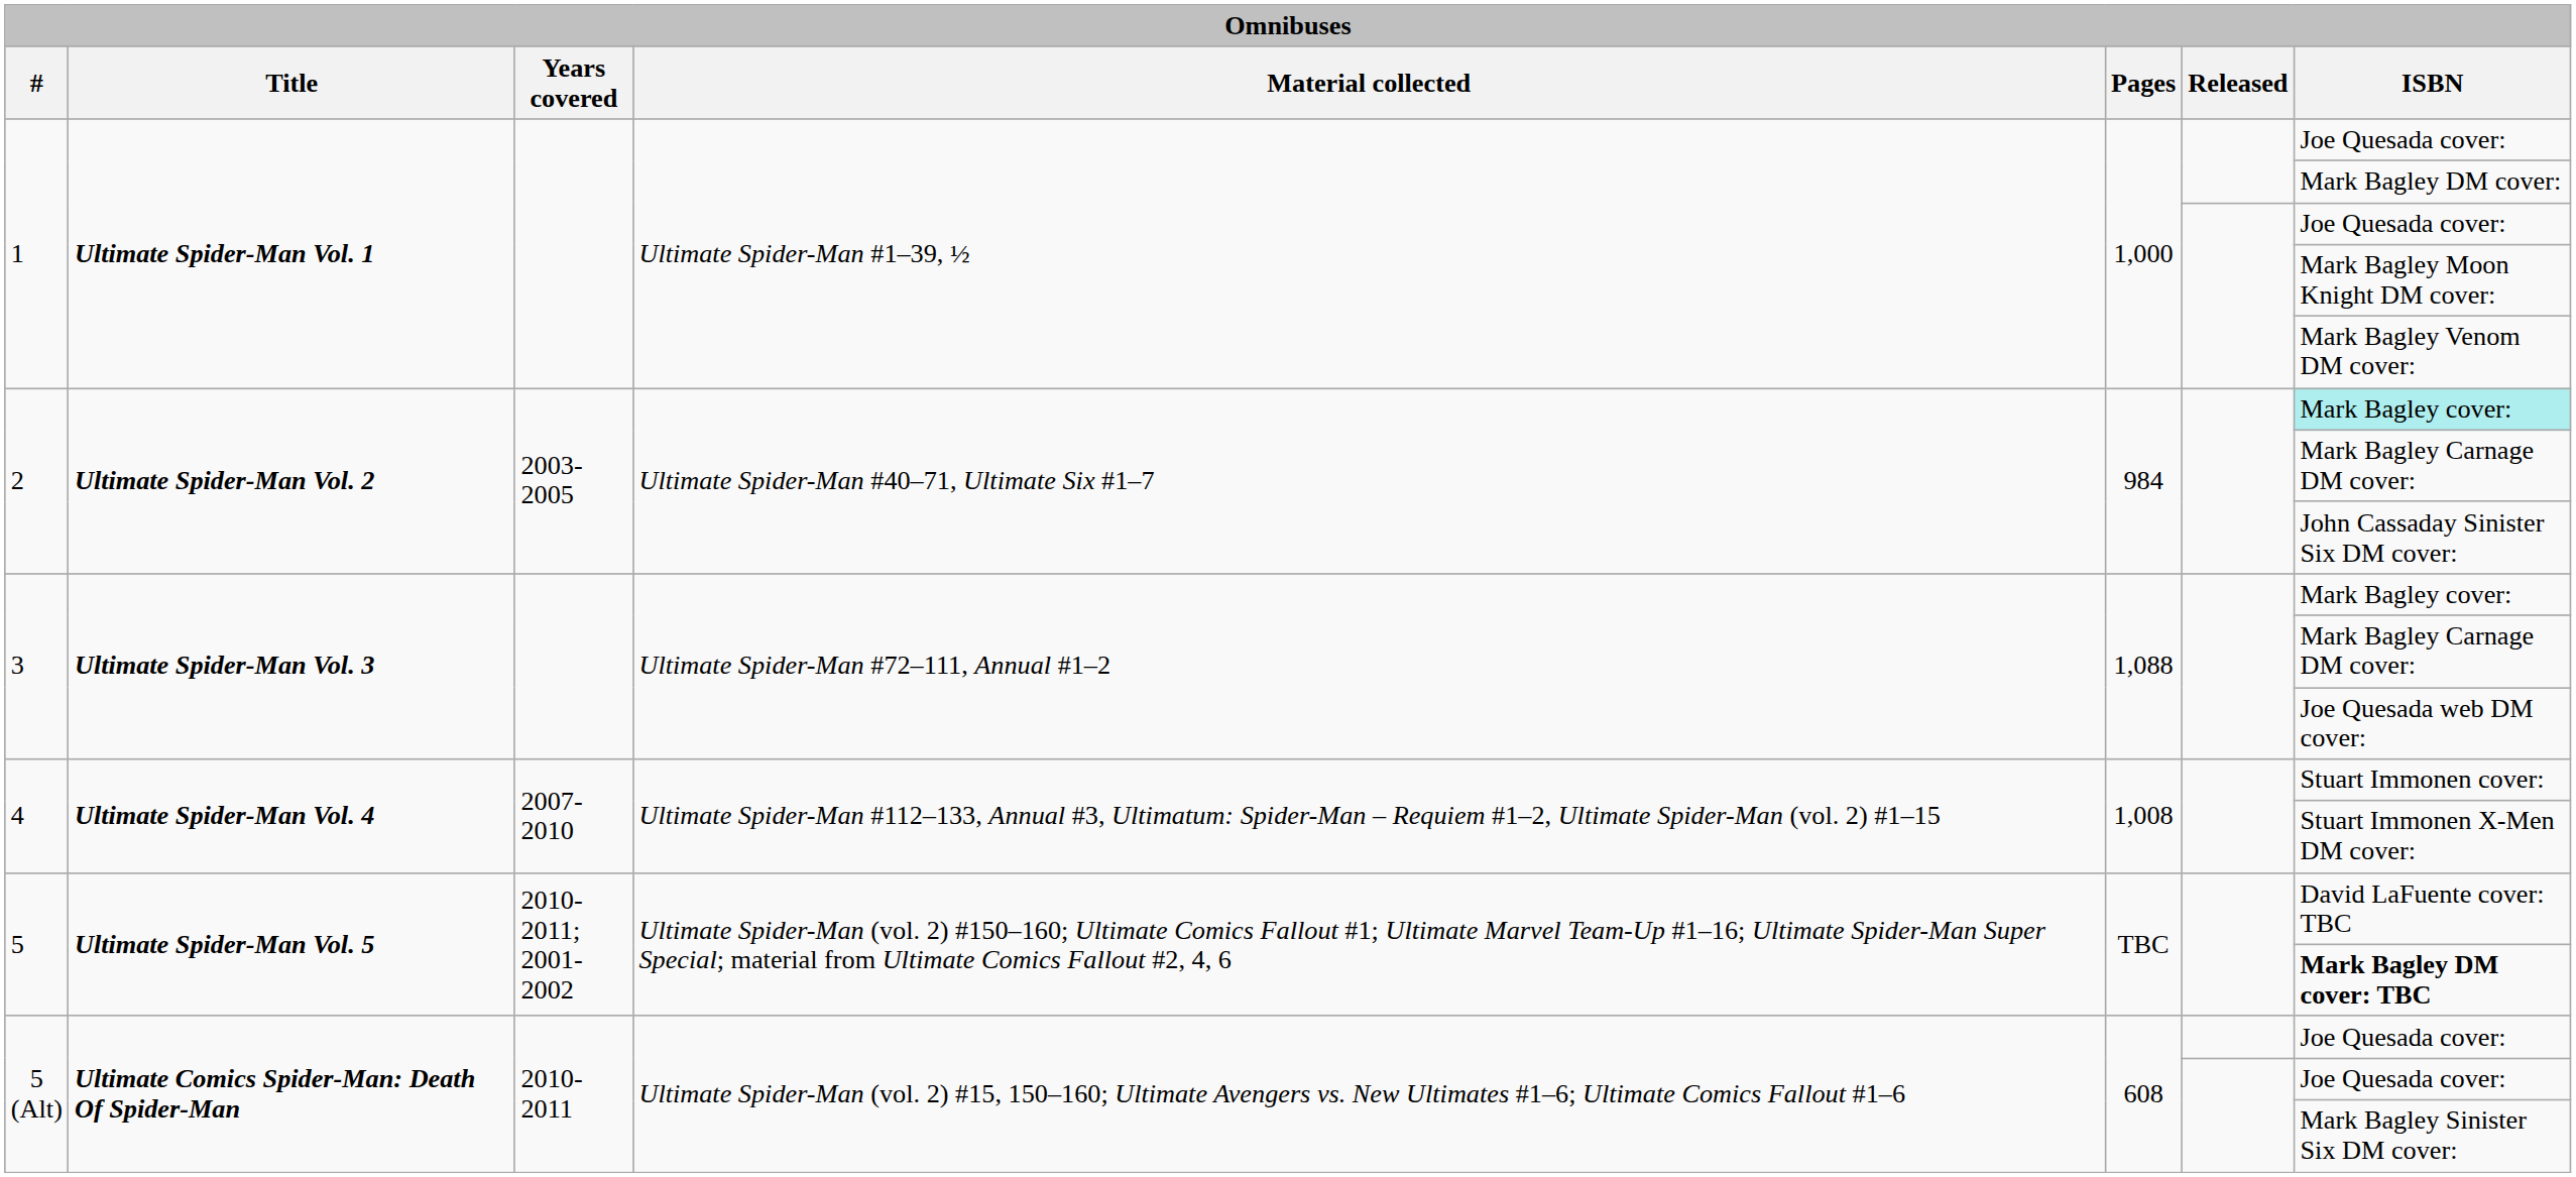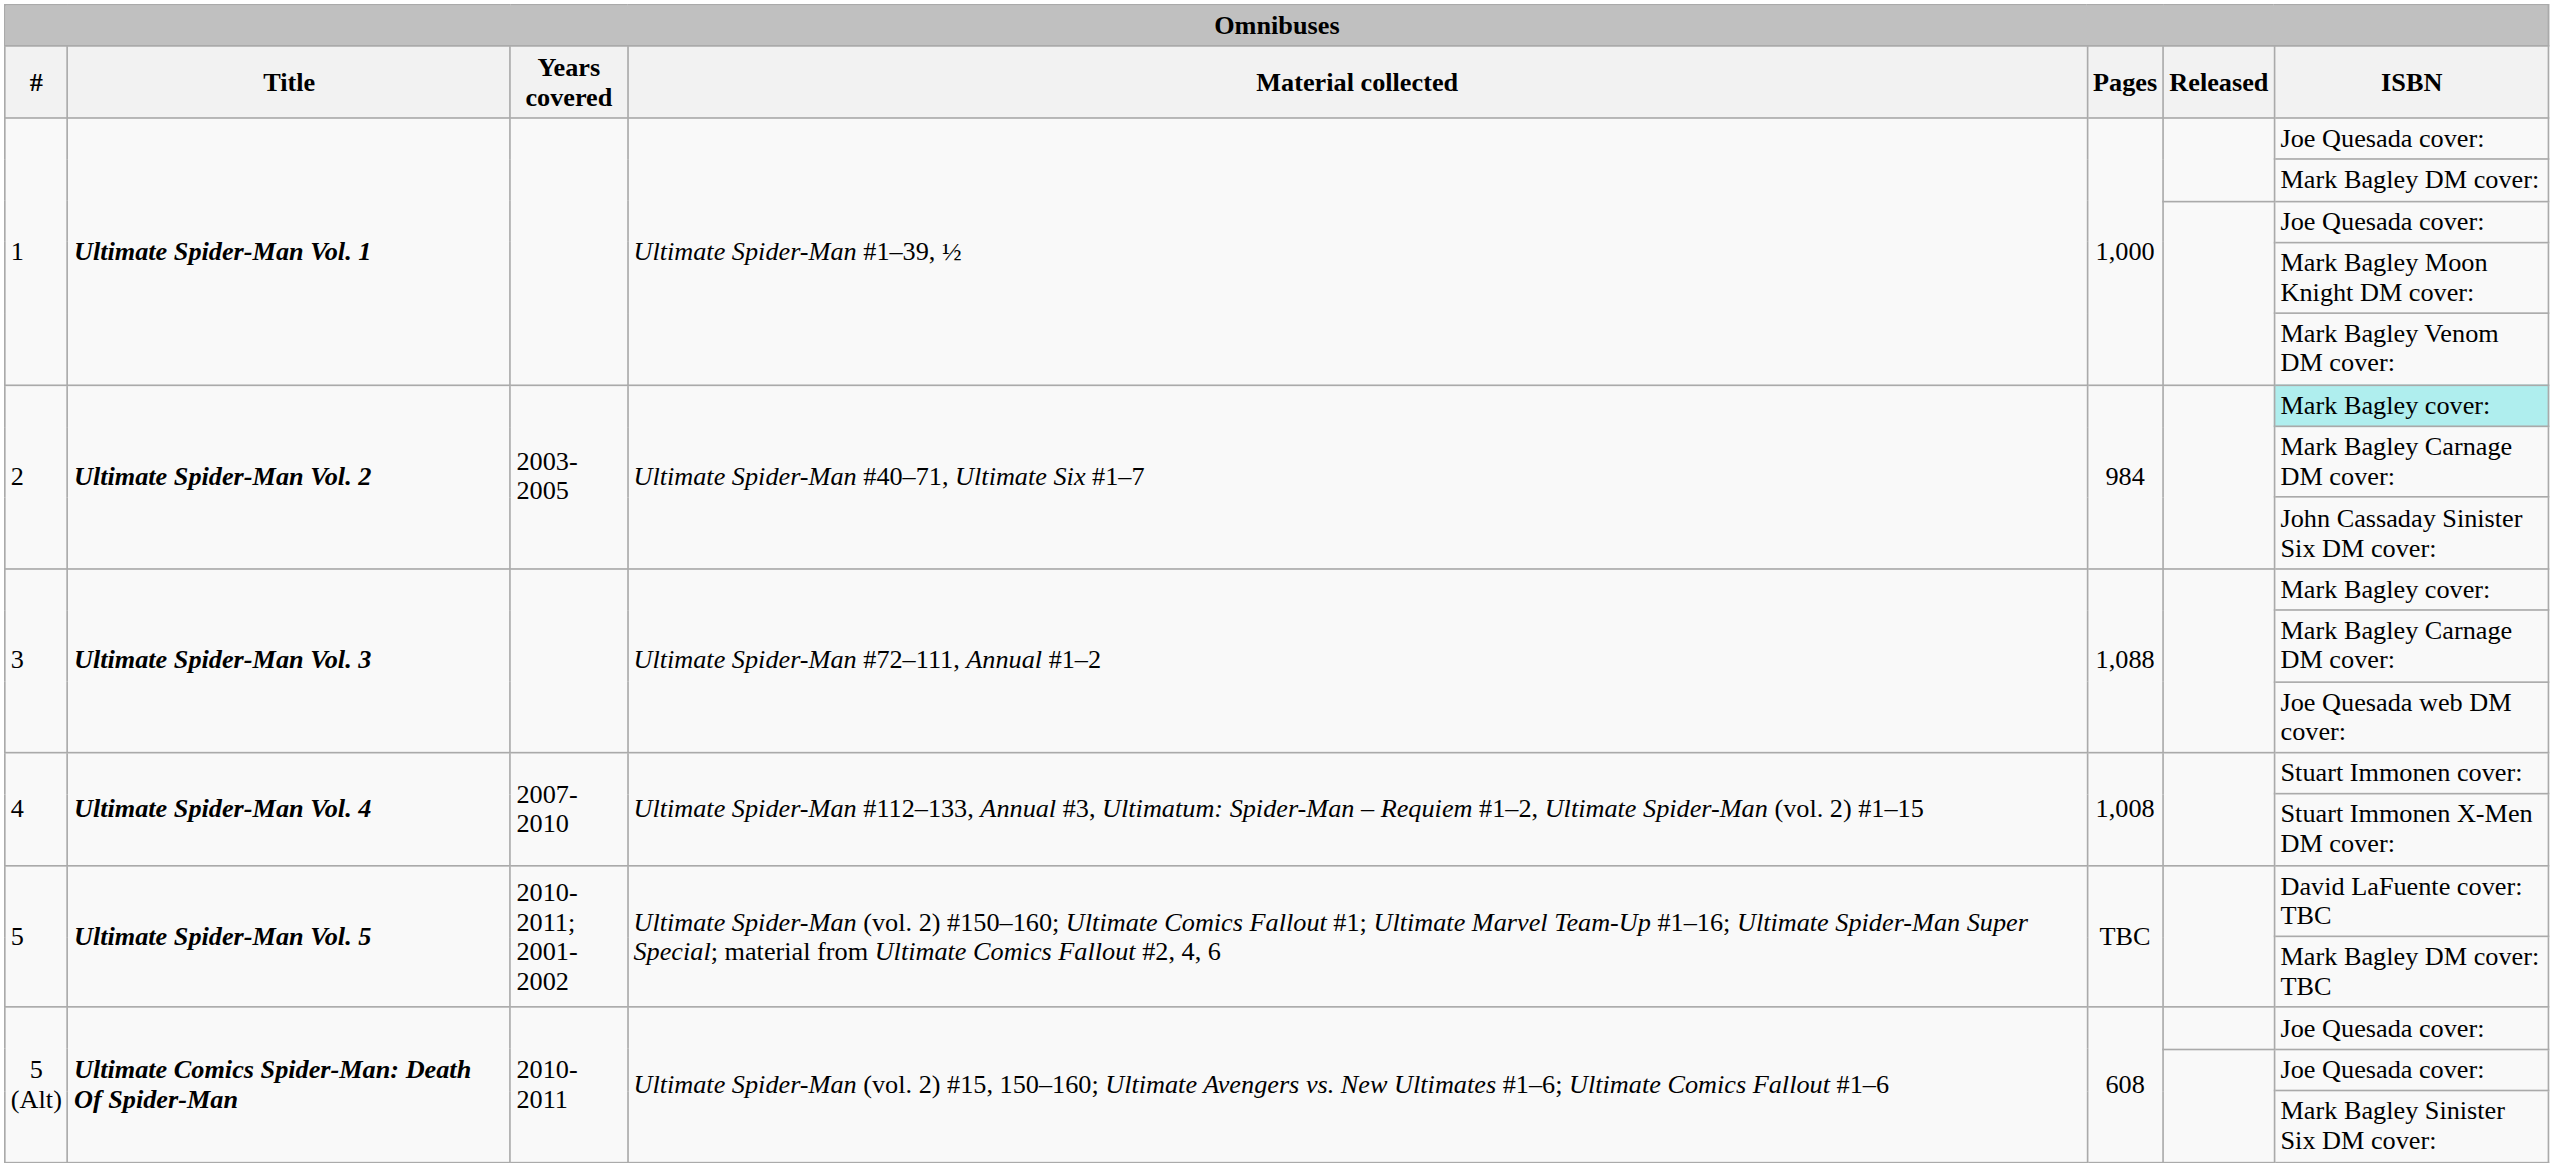row 17 | ISBN: bold -> normal
